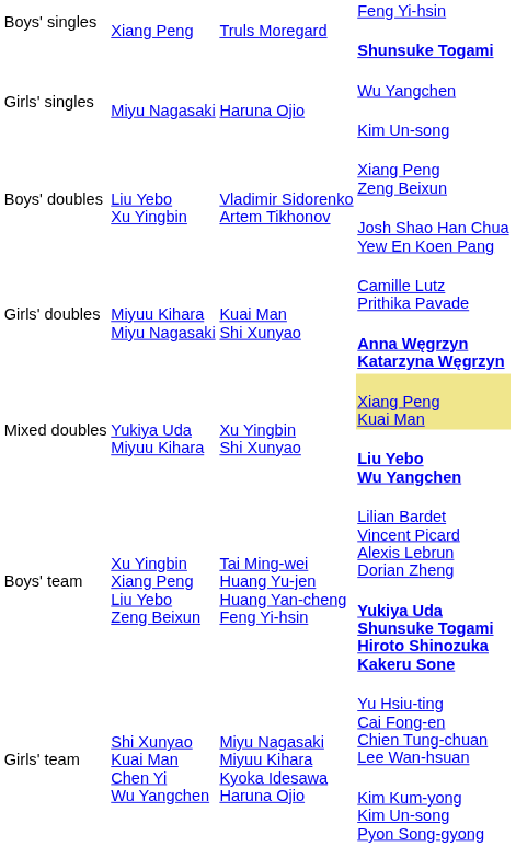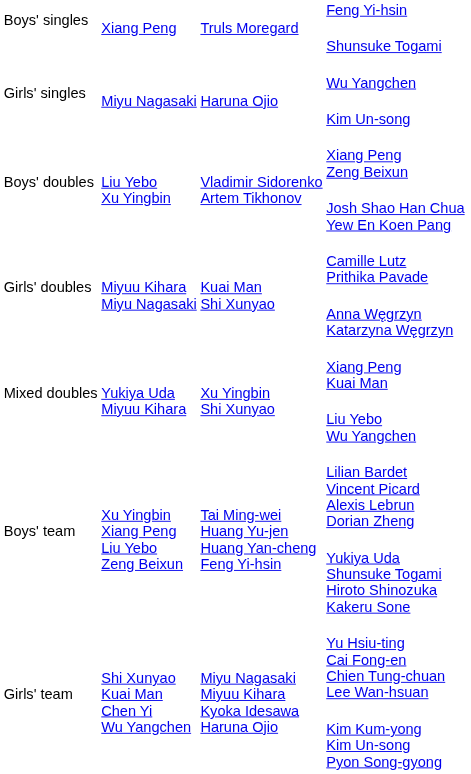Shunsuke Togami | column 4: bold -> normal
Anna Węgrzyn Katarzyna Węgrzyn | column 4: bold -> normal
Xiang Peng Kuai Man | column 4: khaki background -> no background
Liu Yebo Wu Yangchen | column 4: bold -> normal
Yukiya Uda Shunsuke Togami Hiroto Shinozuka Kakeru Sone | column 4: bold -> normal
